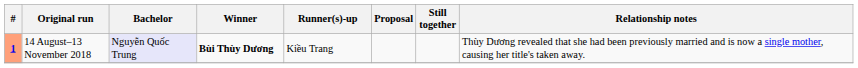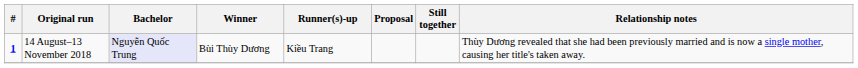14 August–13 November 2018 | #: lightsalmon background -> no background
14 August–13 November 2018 | Winner: bold -> normal
